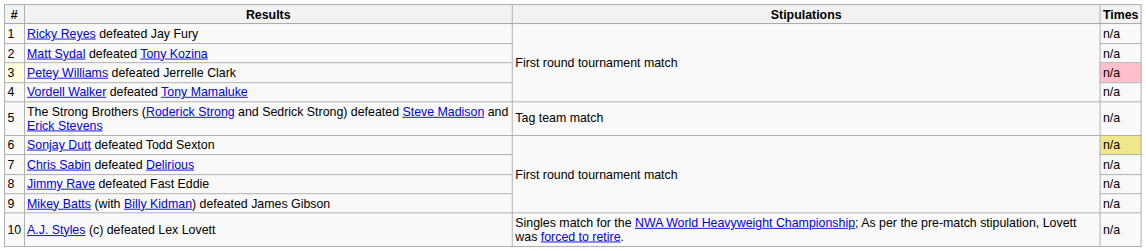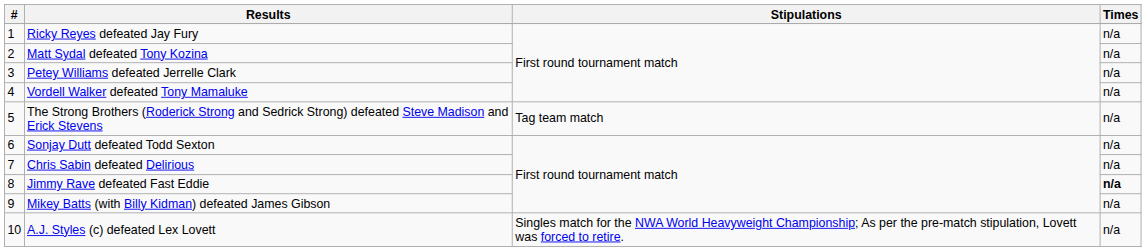Petey Williams defeated Jerrelle Clark | #: lightyellow background -> no background
Petey Williams defeated Jerrelle Clark | Times: pink background -> no background
Sonjay Dutt defeated Todd Sexton | Times: khaki background -> no background
Jimmy Rave defeated Fast Eddie | Times: normal -> bold
